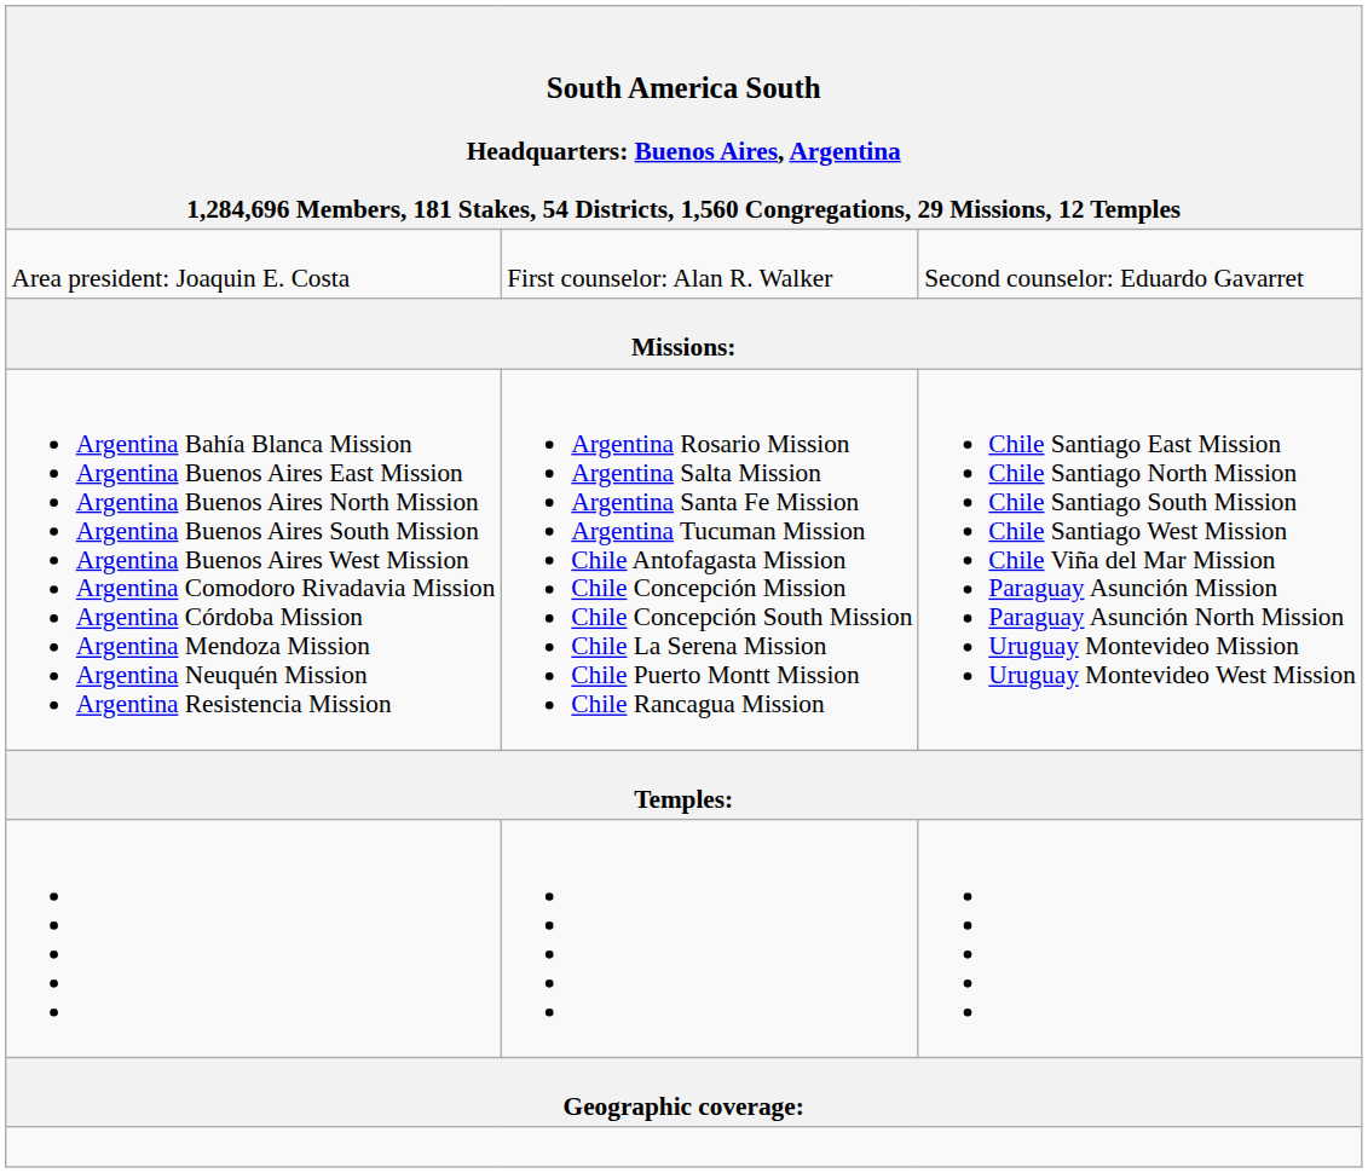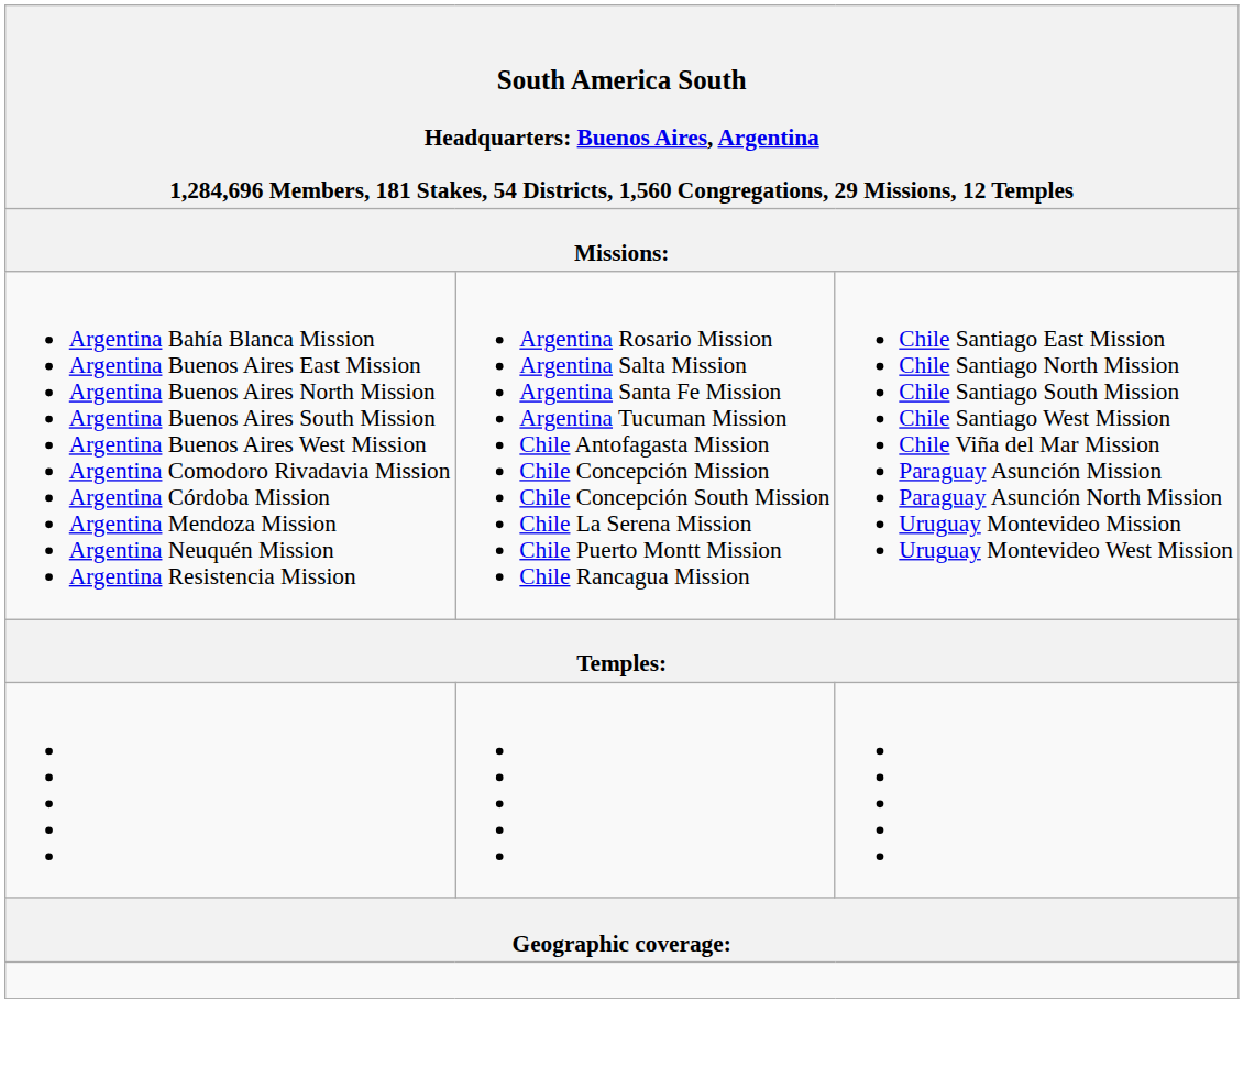- row: Area president: Joaquin E. Costa | First counselor: Alan R. Walker | Second counselor: Eduardo Gavarret
